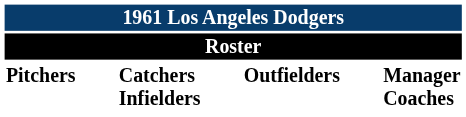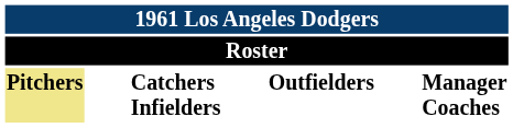Pitchers | column 1: no background -> khaki background
